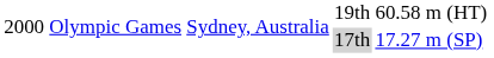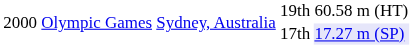row 2 | column 4: lightgrey background -> no background
row 2 | column 5: no background -> lavender background
